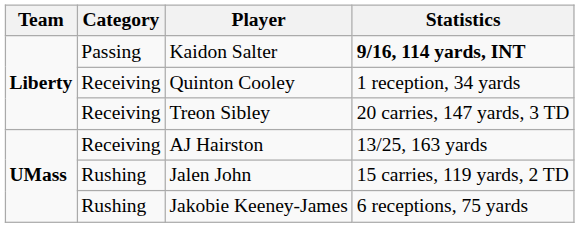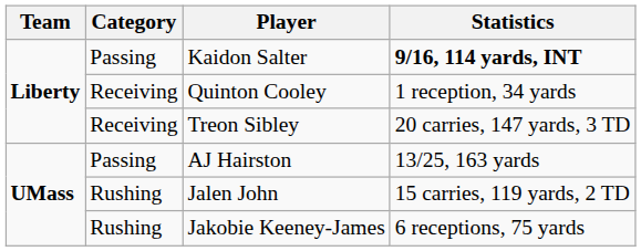AJ Hairston | Category: Receiving -> Passing
